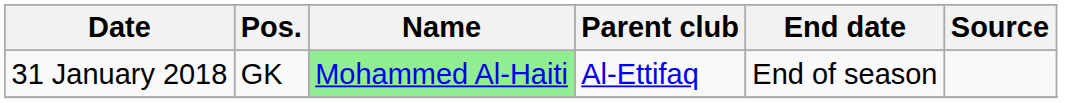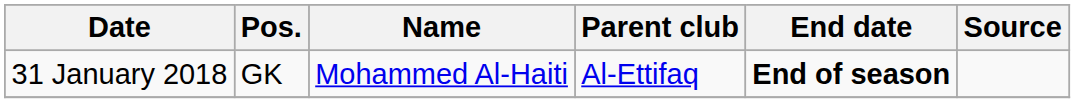31 January 2018 | Name: lightgreen background -> no background
31 January 2018 | End date: normal -> bold
